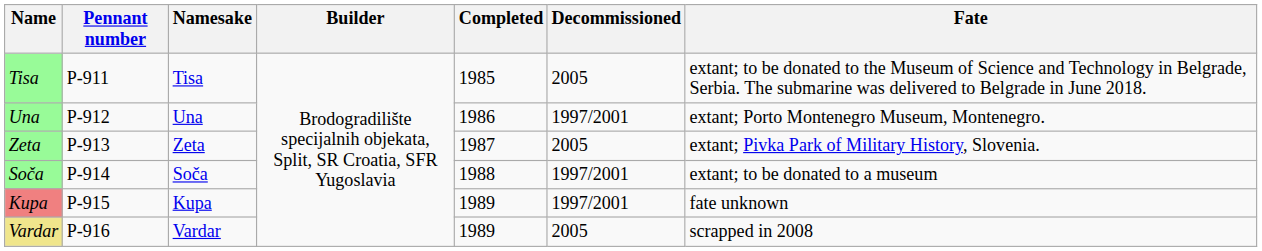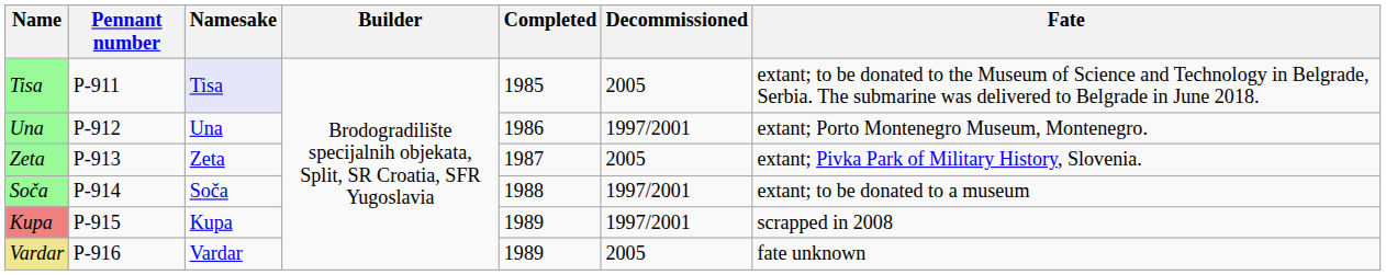row 2 | Namesake: no background -> lavender background
row 6 | Fate: fate unknown -> scrapped in 2008
row 7 | Fate: scrapped in 2008 -> fate unknown
